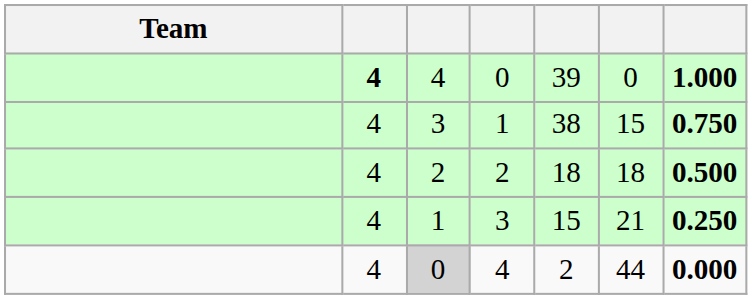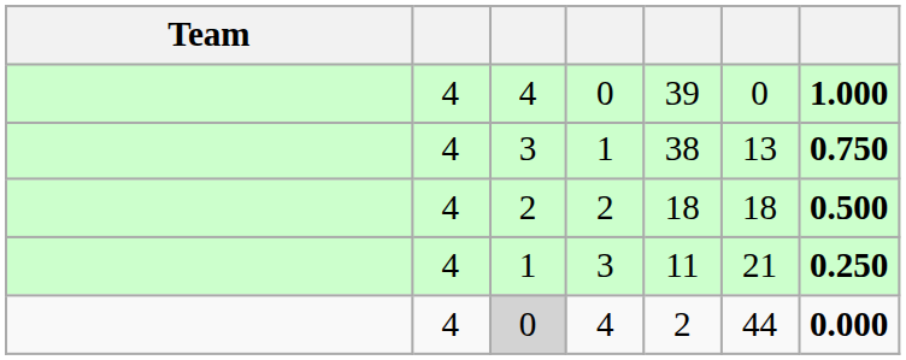row 2 | column 2: bold -> normal
row 3 | column 6: 15 -> 13
row 5 | column 5: 15 -> 11
